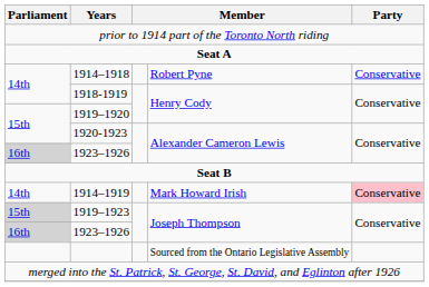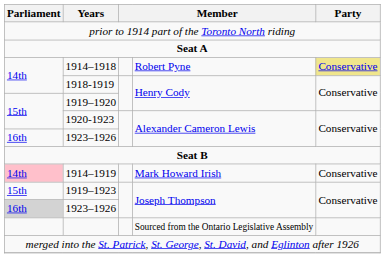1914–1918 | Party: no background -> khaki background
1923–1926 / Alexander Cameron Lewis | Parliament: lightgrey background -> no background
1914–1919 | Parliament: no background -> pink background
1914–1919 | Party: pink background -> no background
1919–1923 | Parliament: lightgrey background -> no background
